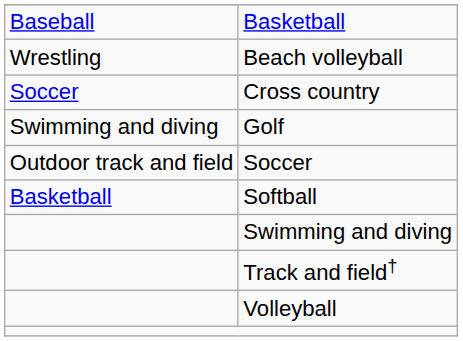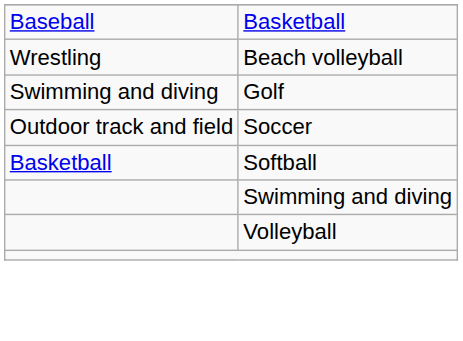- row: Soccer | Cross country
- row: Track and field†
